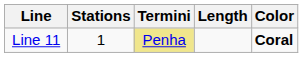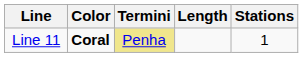columns swapped: Color <-> Stations
